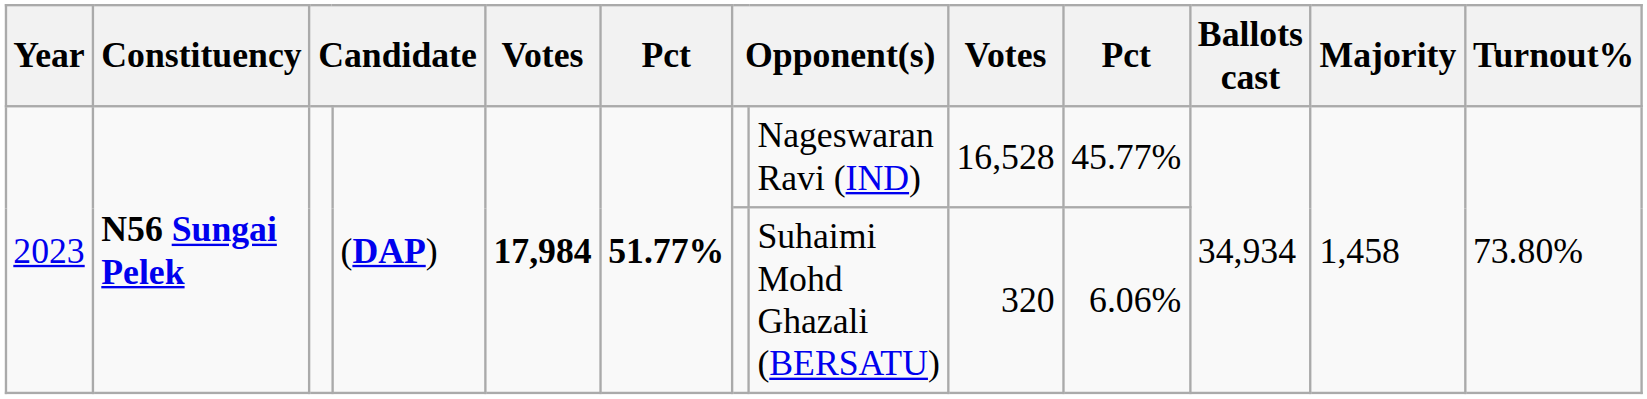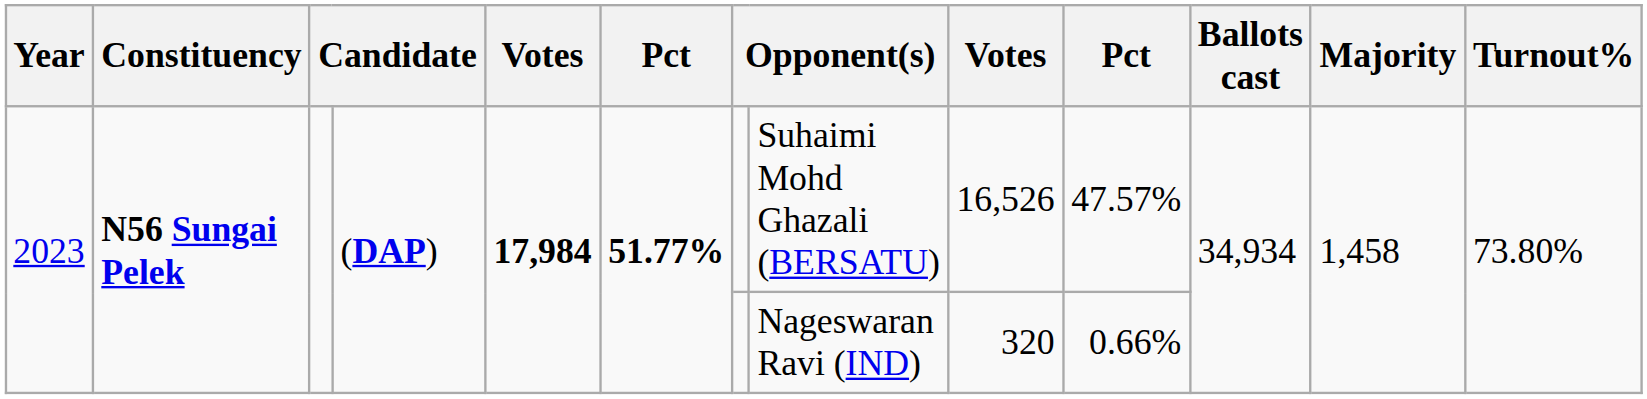row 2 | column 8: Nageswaran Ravi (IND) -> Suhaimi Mohd Ghazali (BERSATU)
row 2 | column 9: 16,528 -> 16,526
row 2 | column 10: 45.77% -> 47.57%
row 3 | column 8: Suhaimi Mohd Ghazali (BERSATU) -> Nageswaran Ravi (IND)
row 3 | column 10: 6.06% -> 0.66%
